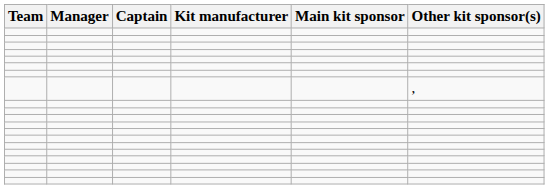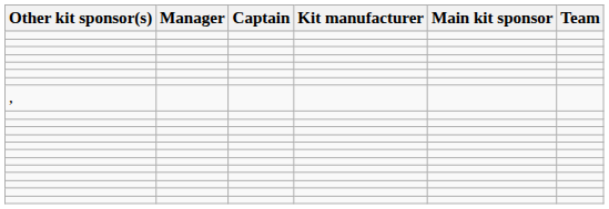columns swapped: Team <-> Other kit sponsor(s)
